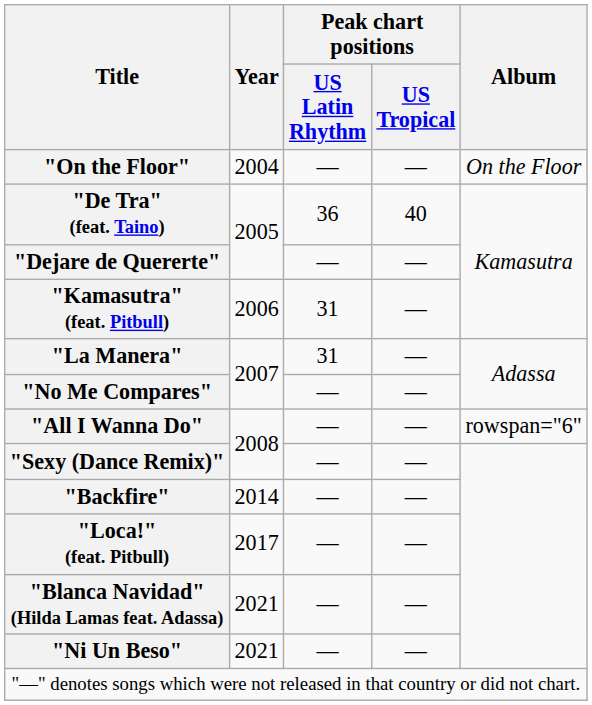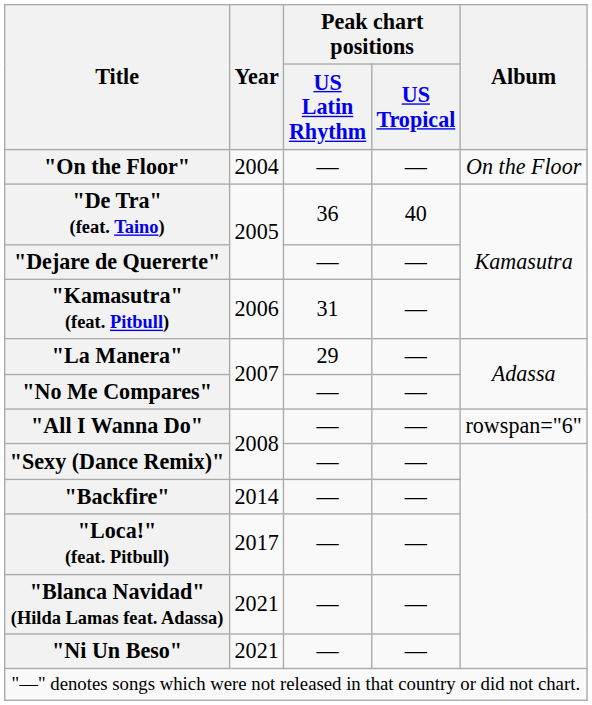"La Manera" | Peak chart positions / US Latin Rhythm: 31 -> 29
